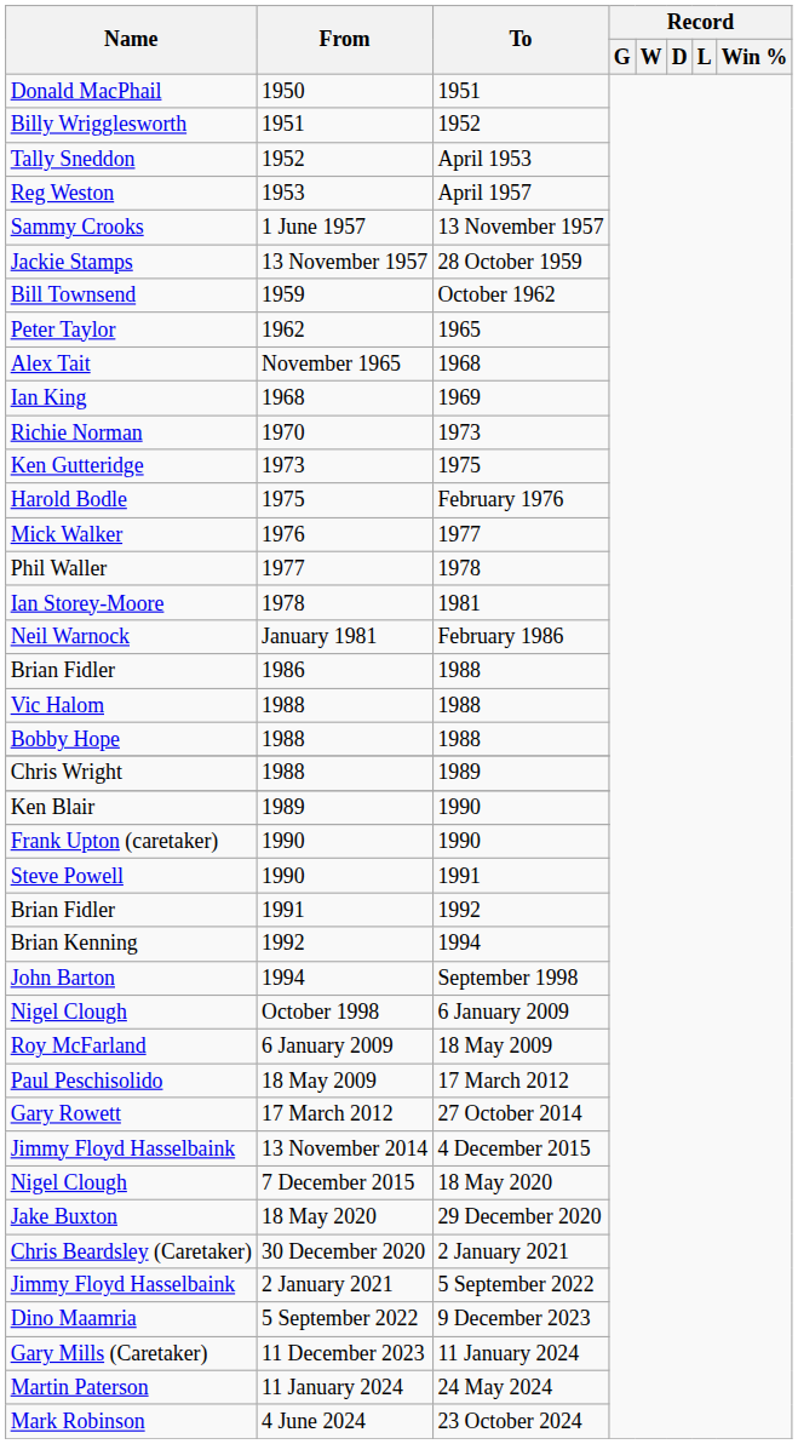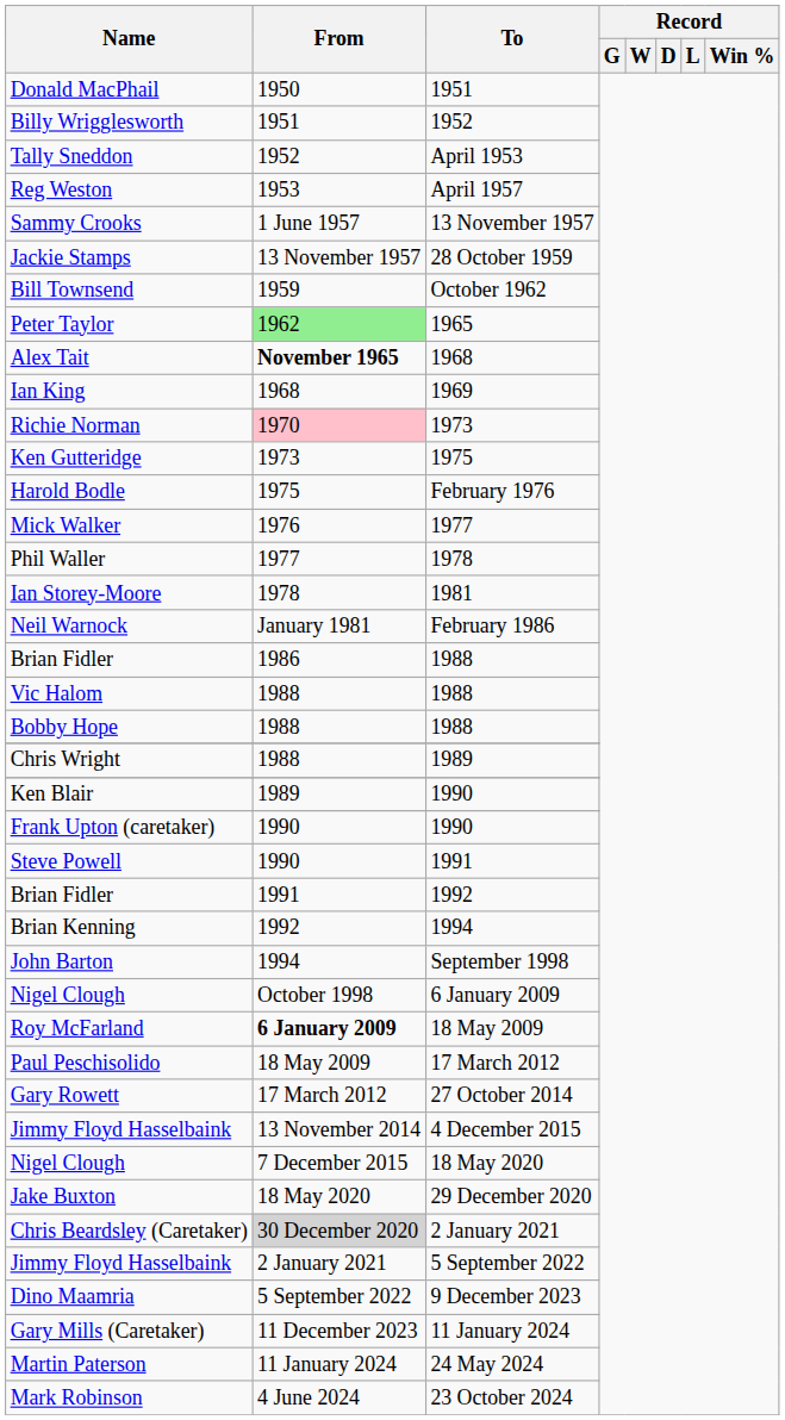Peter Taylor | From: no background -> lightgreen background
Alex Tait | From: normal -> bold
Richie Norman | From: no background -> pink background
Roy McFarland | From: normal -> bold
Chris Beardsley (Caretaker) | From: no background -> lightgrey background
